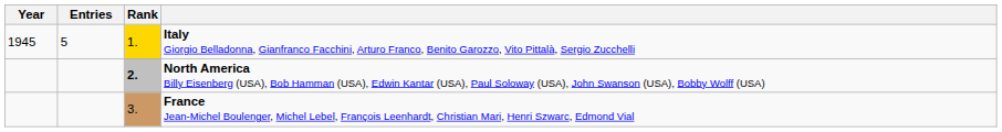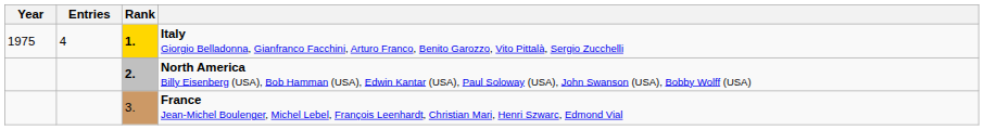row 2 | Year: 1945 -> 1975
row 2 | Entries: 5 -> 4
row 2 | Rank: normal -> bold
